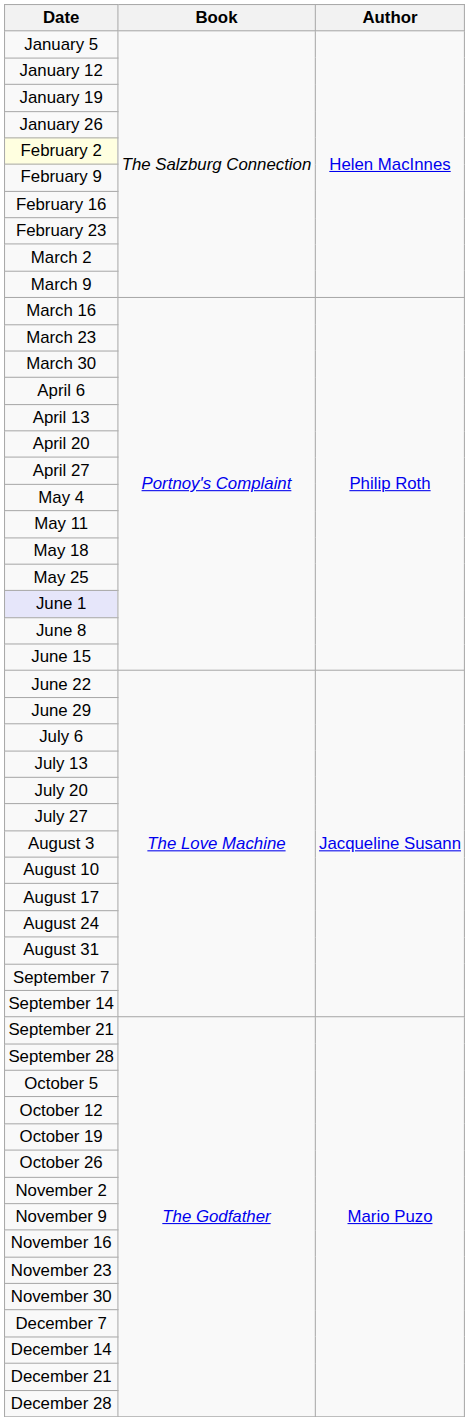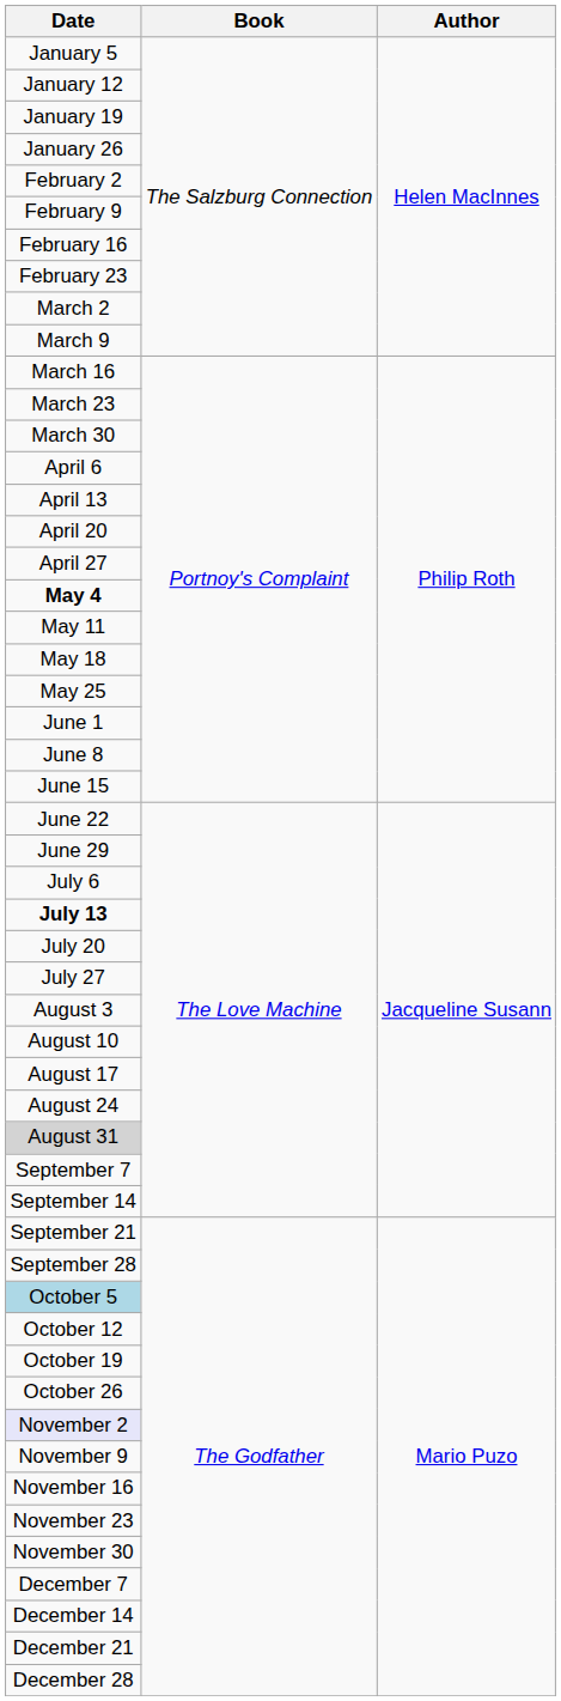February 2 | Date: lightyellow background -> no background
May 4 | Date: normal -> bold
June 1 | Date: lavender background -> no background
July 13 | Date: normal -> bold
August 31 | Date: no background -> lightgrey background
October 5 | Date: no background -> lightblue background
November 2 | Date: no background -> lavender background
